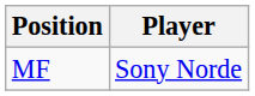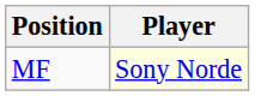MF | Player: no background -> lightyellow background
